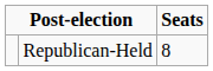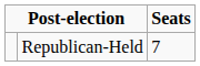Republican-Held | column 3: 8 -> 7
